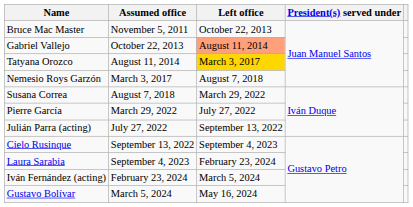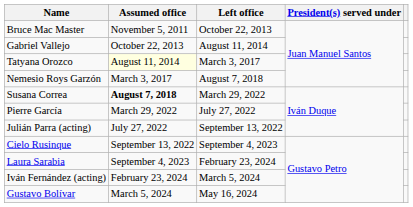Gabriel Vallejo | Left office: lightsalmon background -> no background
Tatyana Orozco | Assumed office: no background -> lightyellow background
Tatyana Orozco | Left office: gold background -> no background
Susana Correa | Assumed office: normal -> bold
